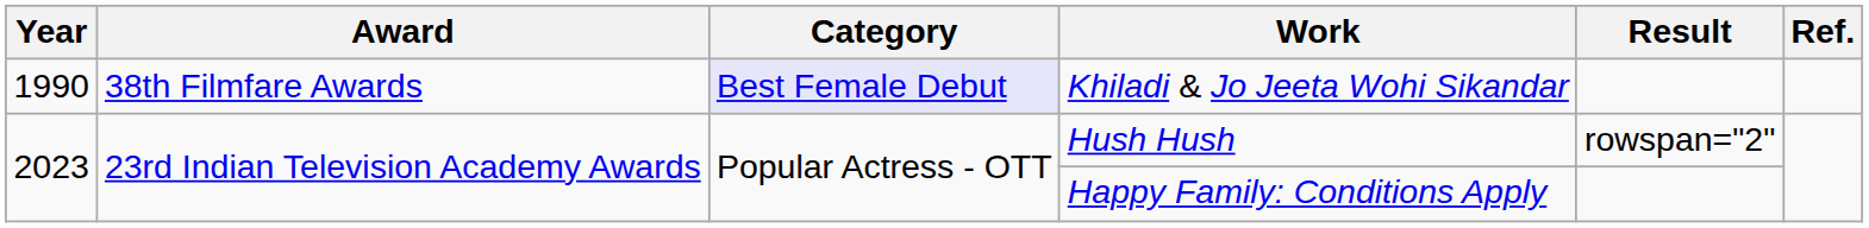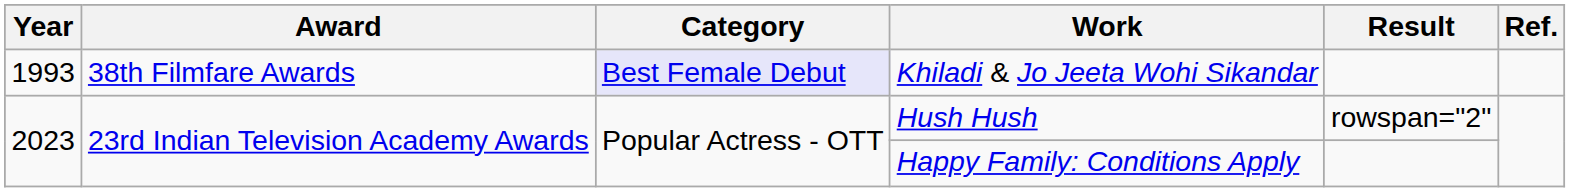Khiladi & Jo Jeeta Wohi Sikandar | Year: 1990 -> 1993
